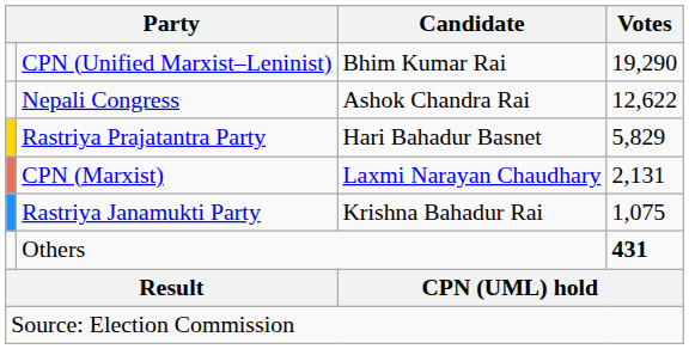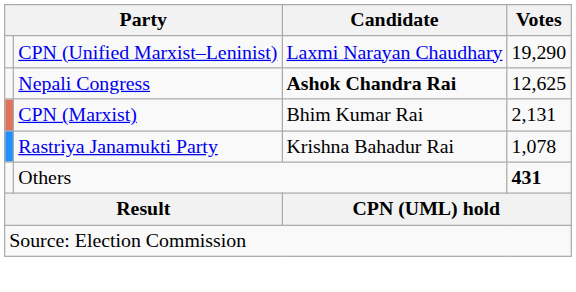CPN (Unified Marxist–Leninist) | Candidate: Bhim Kumar Rai -> Laxmi Narayan Chaudhary
Nepali Congress | Candidate: normal -> bold
Nepali Congress | Votes: 12,622 -> 12,625
- row: Rastriya Prajatantra Party | Hari Bahadur Basnet | 5,829
CPN (Marxist) | Candidate: Laxmi Narayan Chaudhary -> Bhim Kumar Rai
Rastriya Janamukti Party | Votes: 1,075 -> 1,078
